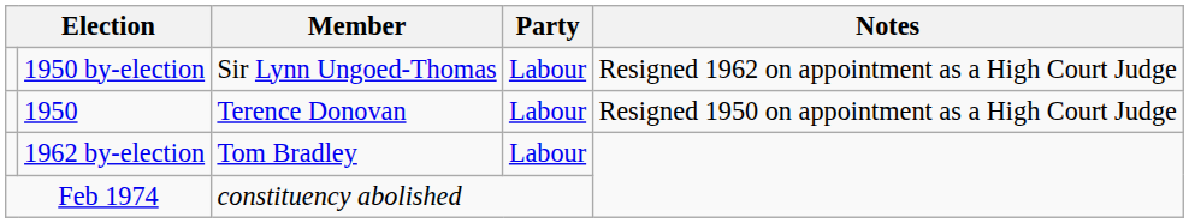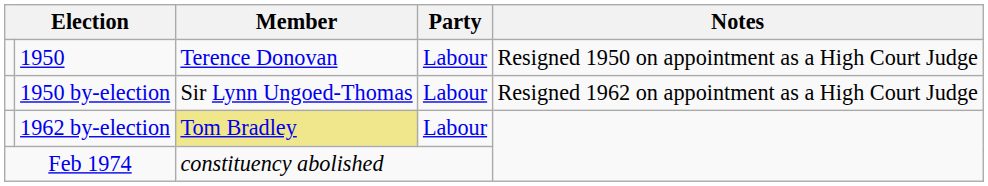rows swapped: 1950 <-> 1950 by-election
1962 by-election | Member: no background -> khaki background
